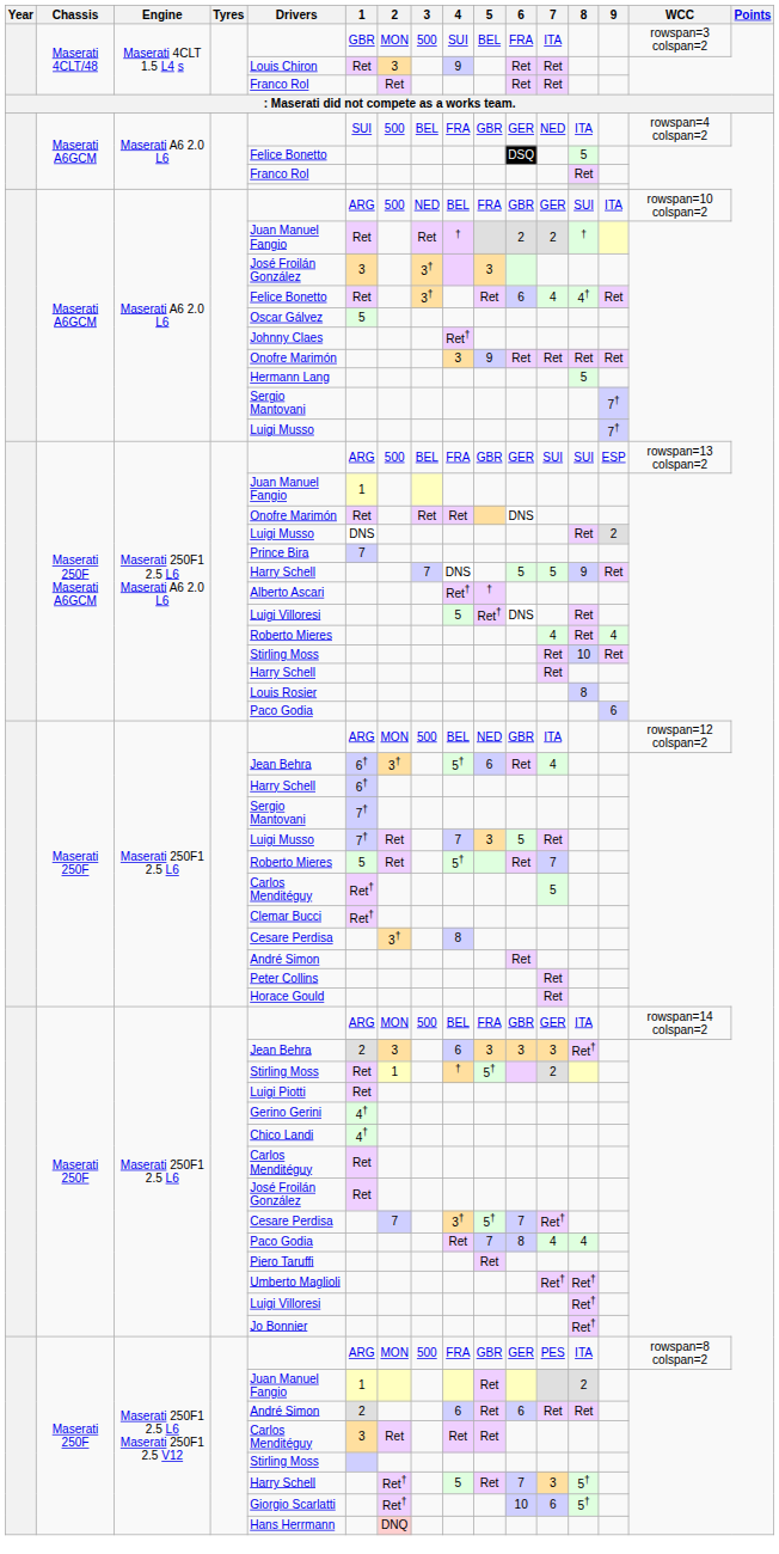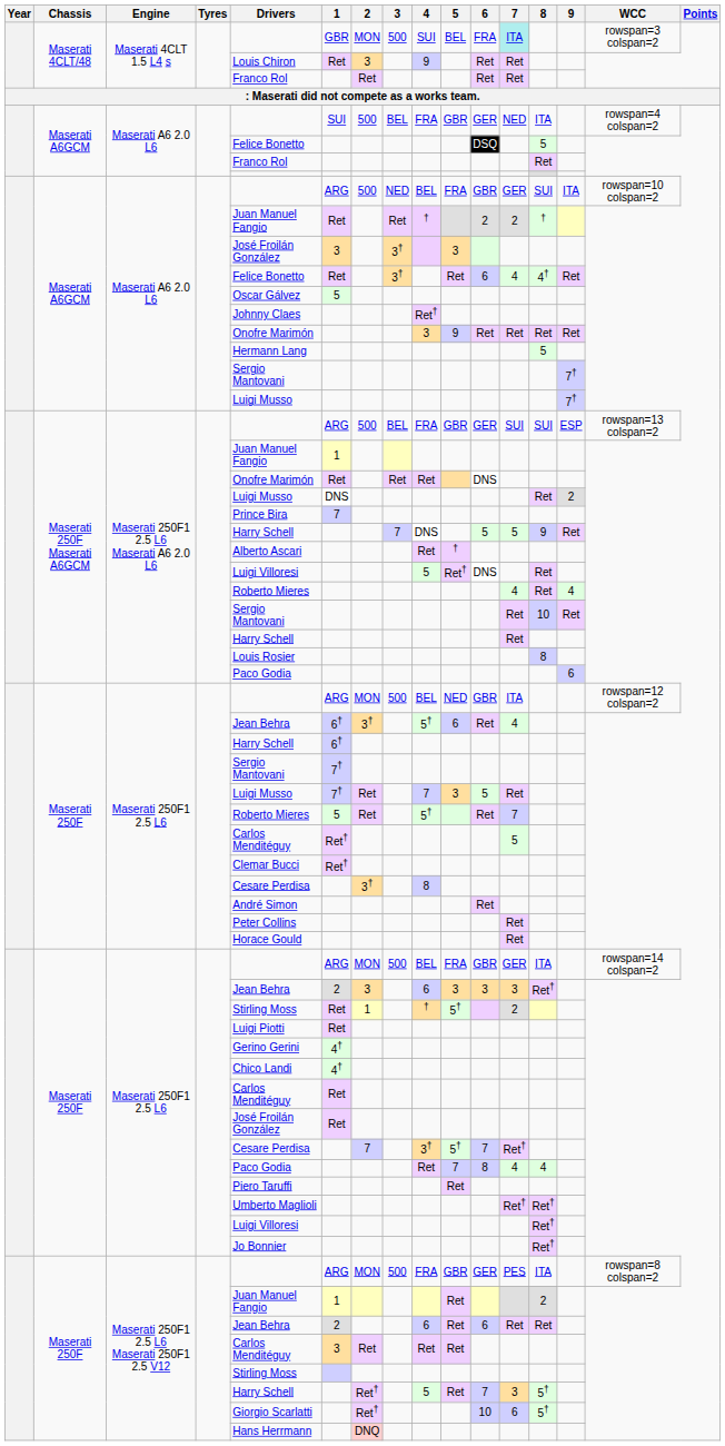row 2 | 7: no background -> paleturquoise background
row 26 | 4: Ret† -> Ret
row 29 | Drivers: Stirling Moss -> Sergio Mantovani
row 61 | Drivers: André Simon -> Jean Behra
